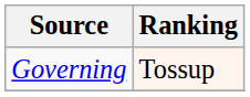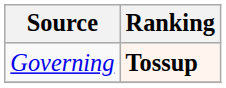Governing | Ranking: normal -> bold
